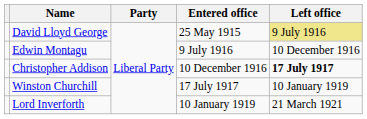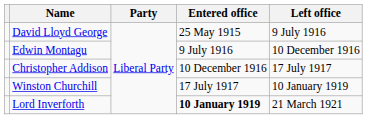David Lloyd George | Left office: khaki background -> no background
Christopher Addison | Left office: bold -> normal
Lord Inverforth | Entered office: normal -> bold
